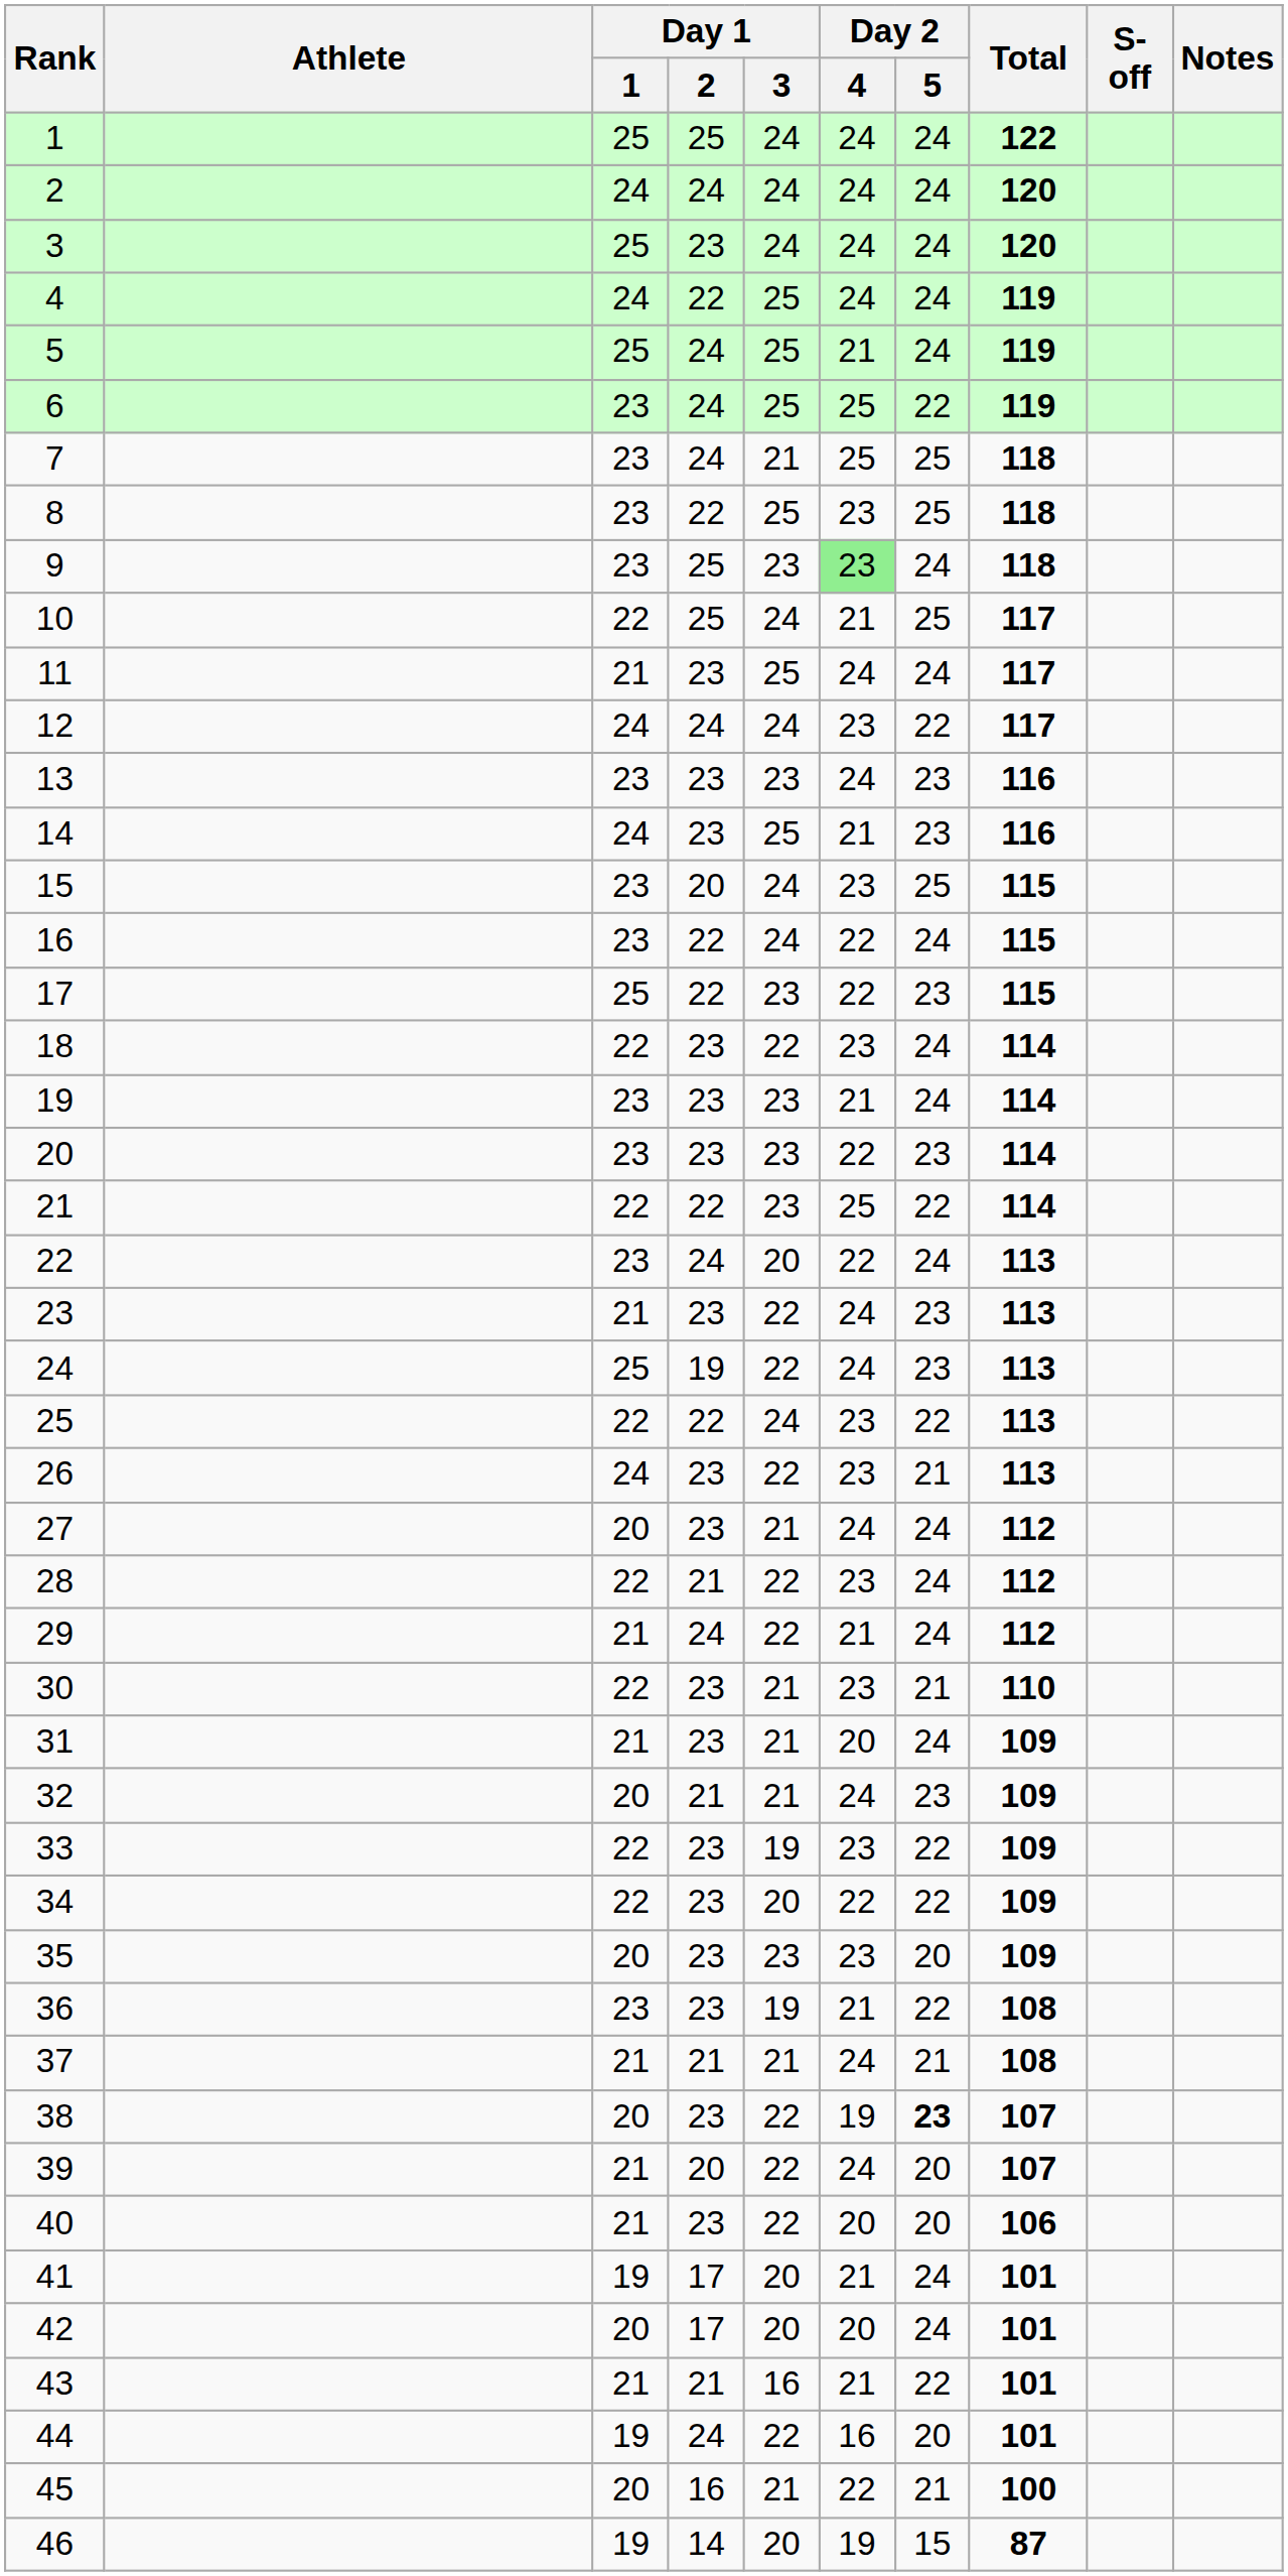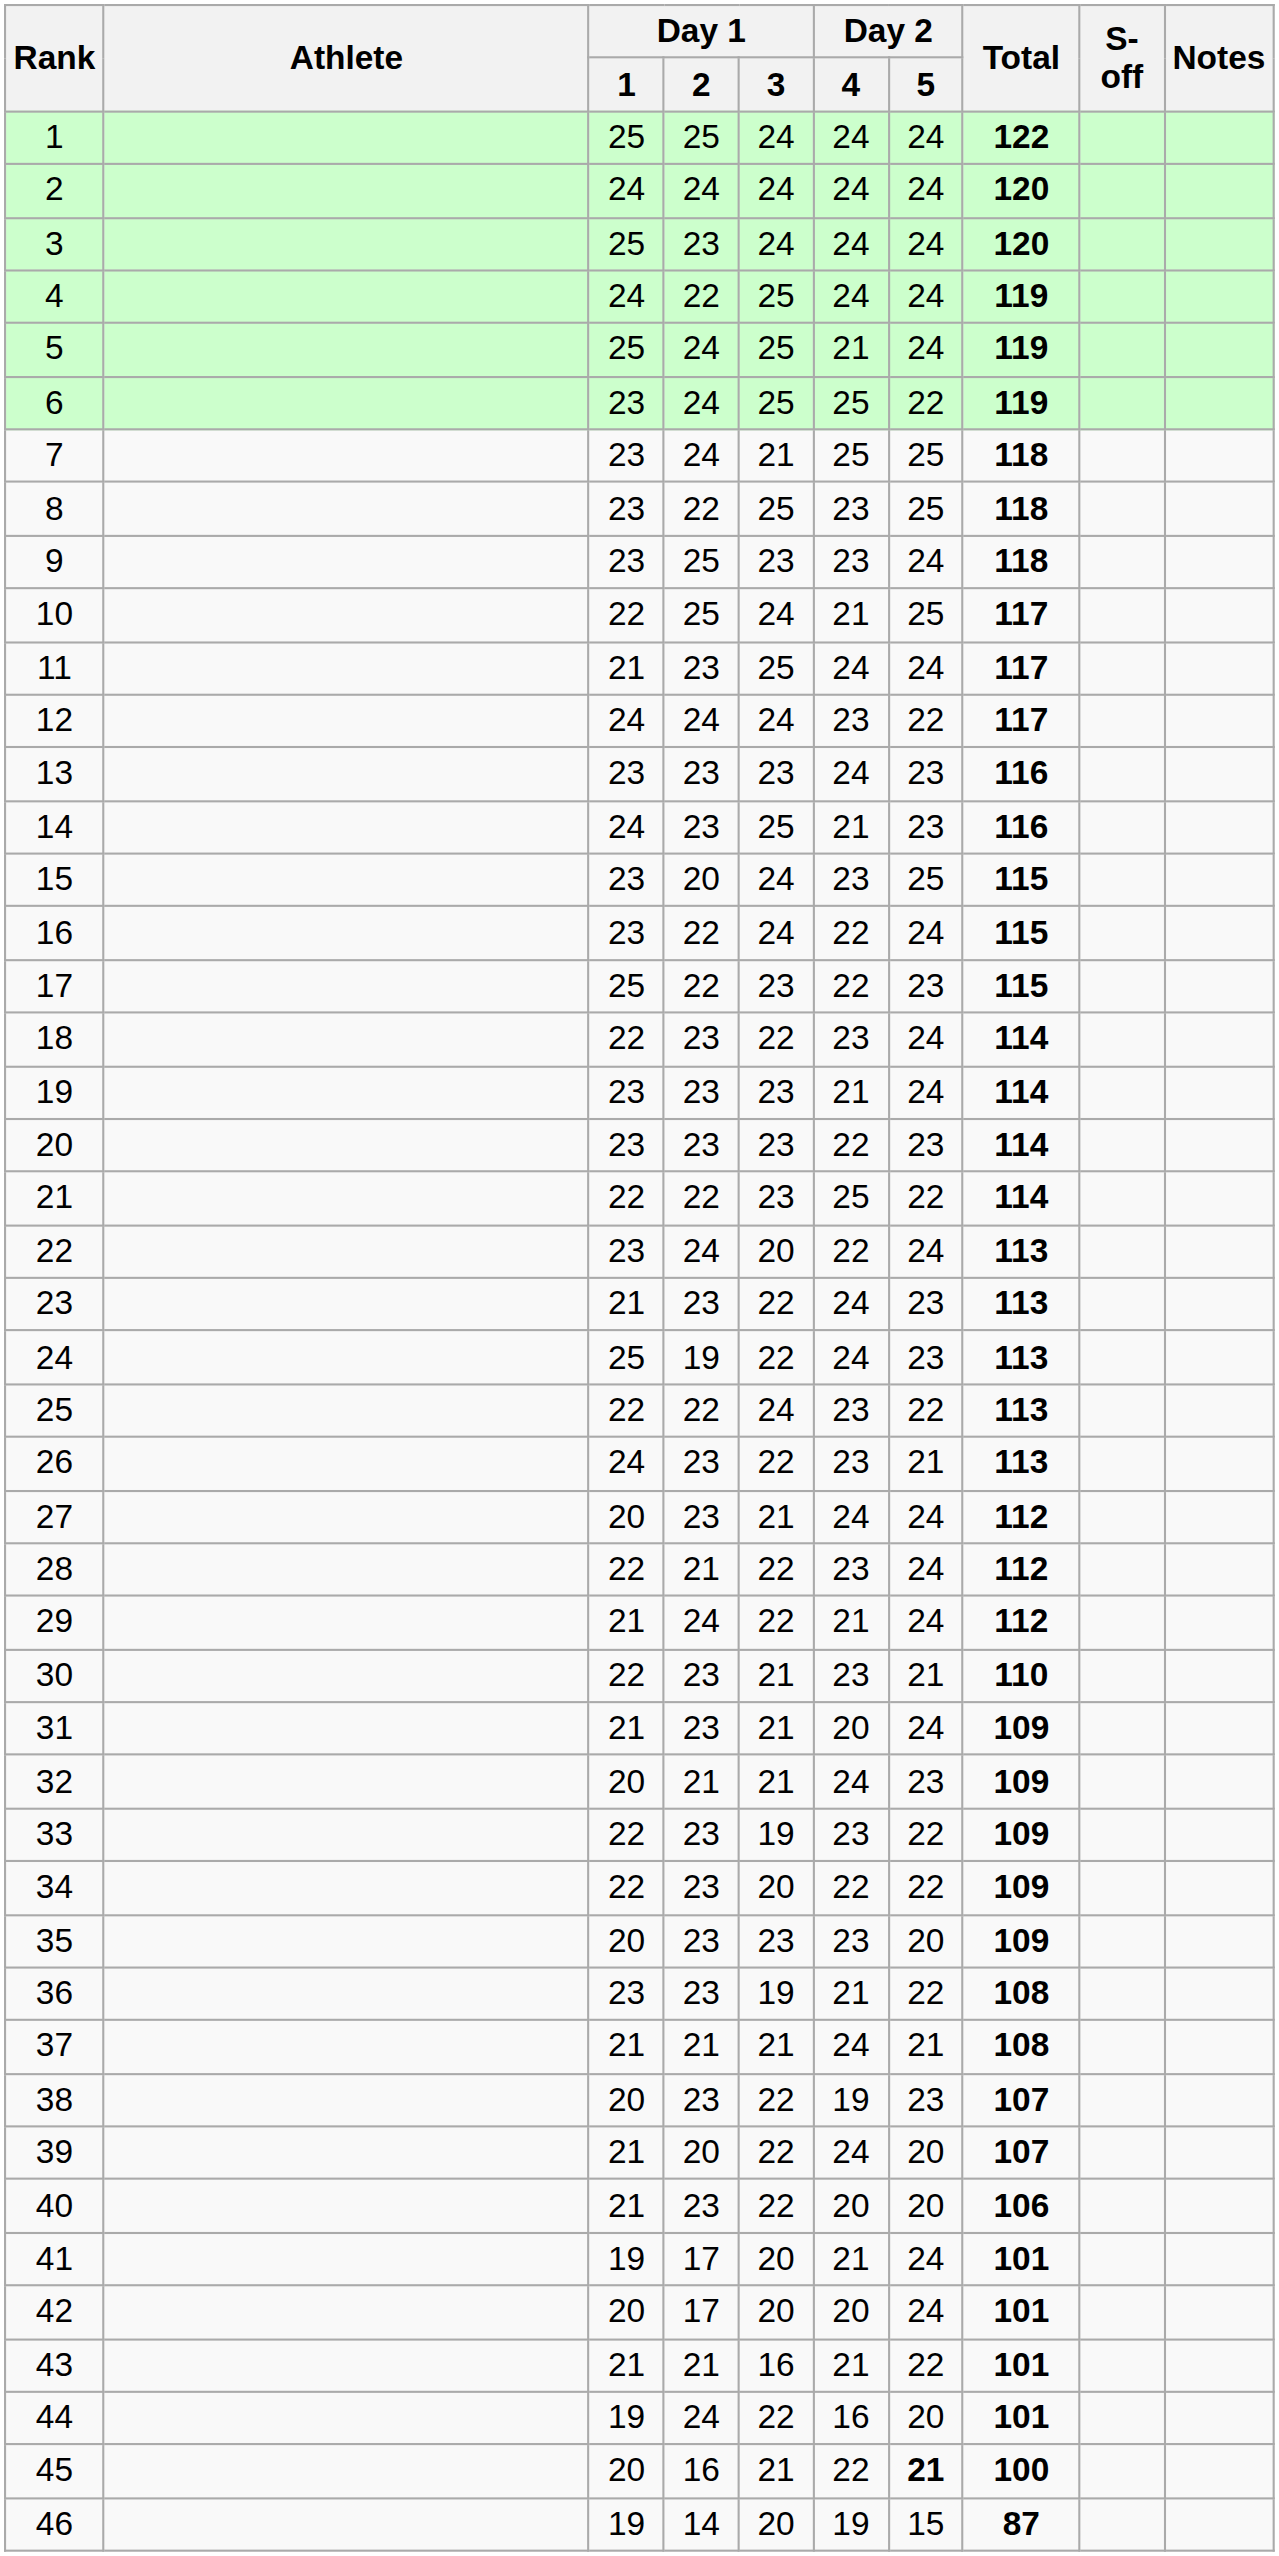9 | Day 2 / 4: lightgreen background -> no background
38 | Day 2 / 5: bold -> normal
45 | Day 2 / 5: normal -> bold
